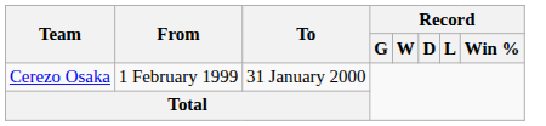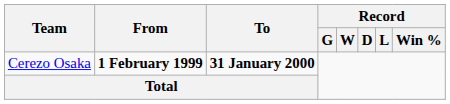Cerezo Osaka | From: normal -> bold
Cerezo Osaka | To: normal -> bold
